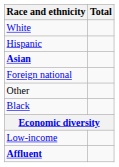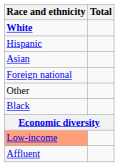White | Race and ethnicity: normal -> bold
Asian | Race and ethnicity: bold -> normal
Low-income | Race and ethnicity: no background -> lightsalmon background
Affluent | Race and ethnicity: bold -> normal
